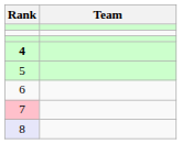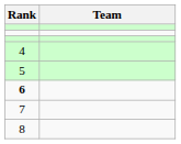row 5 | Rank: bold -> normal
row 7 | Rank: normal -> bold
row 8 | Rank: pink background -> no background
row 9 | Rank: lavender background -> no background
